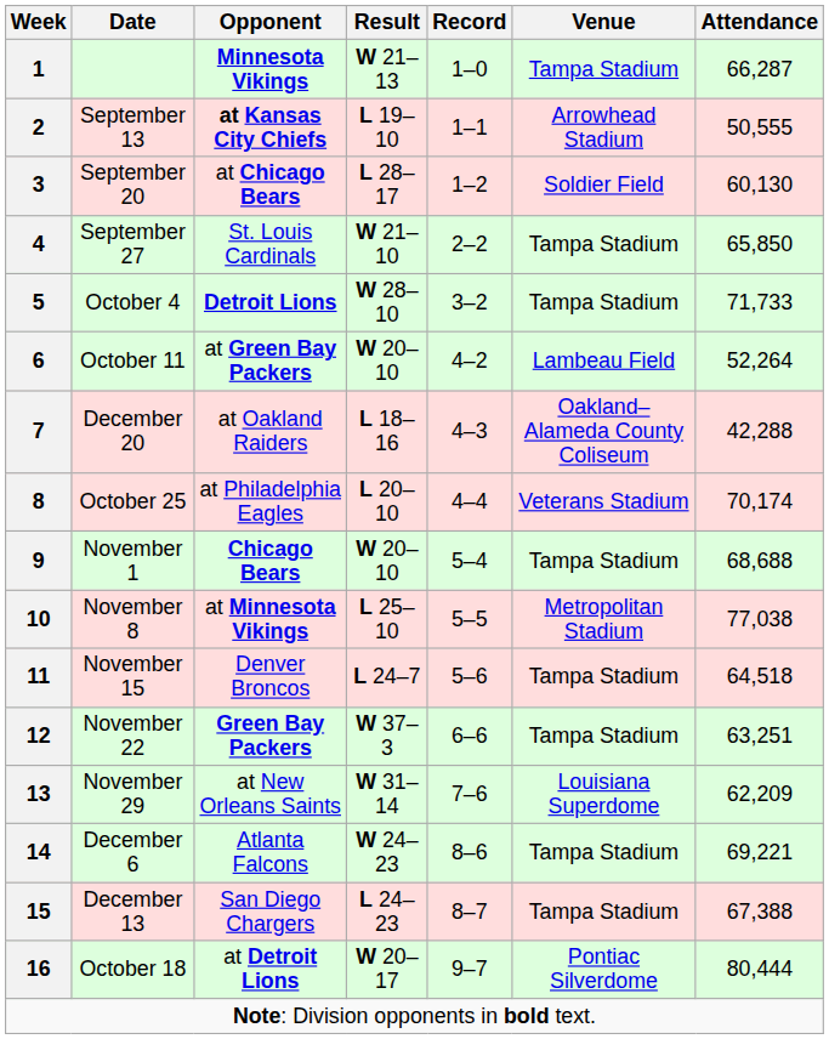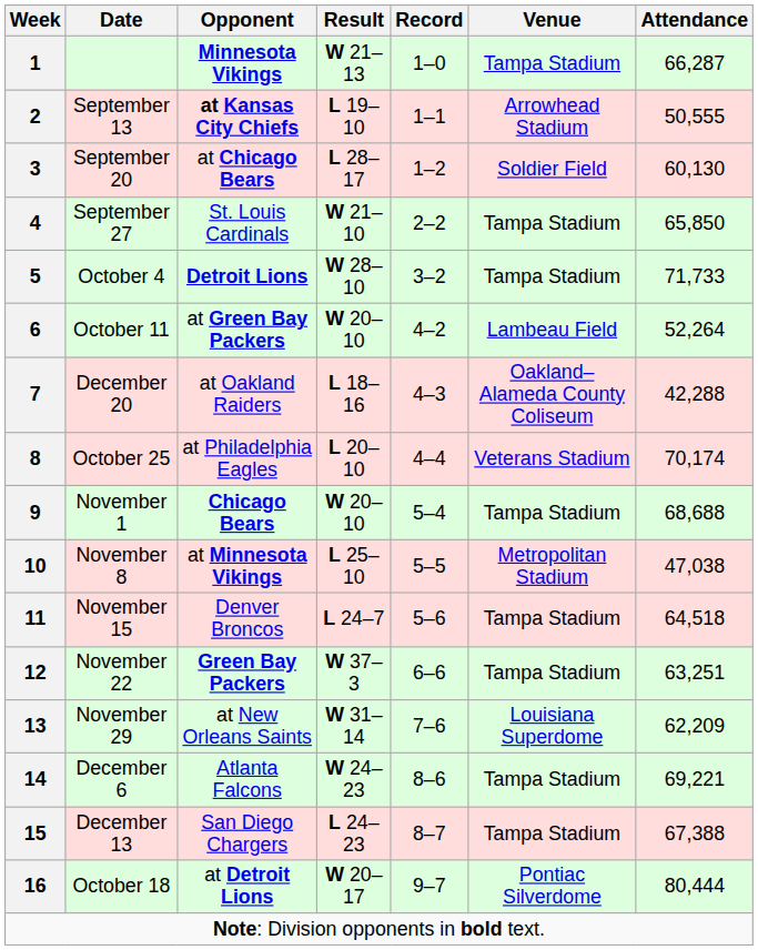10 | Attendance: 77,038 -> 47,038
